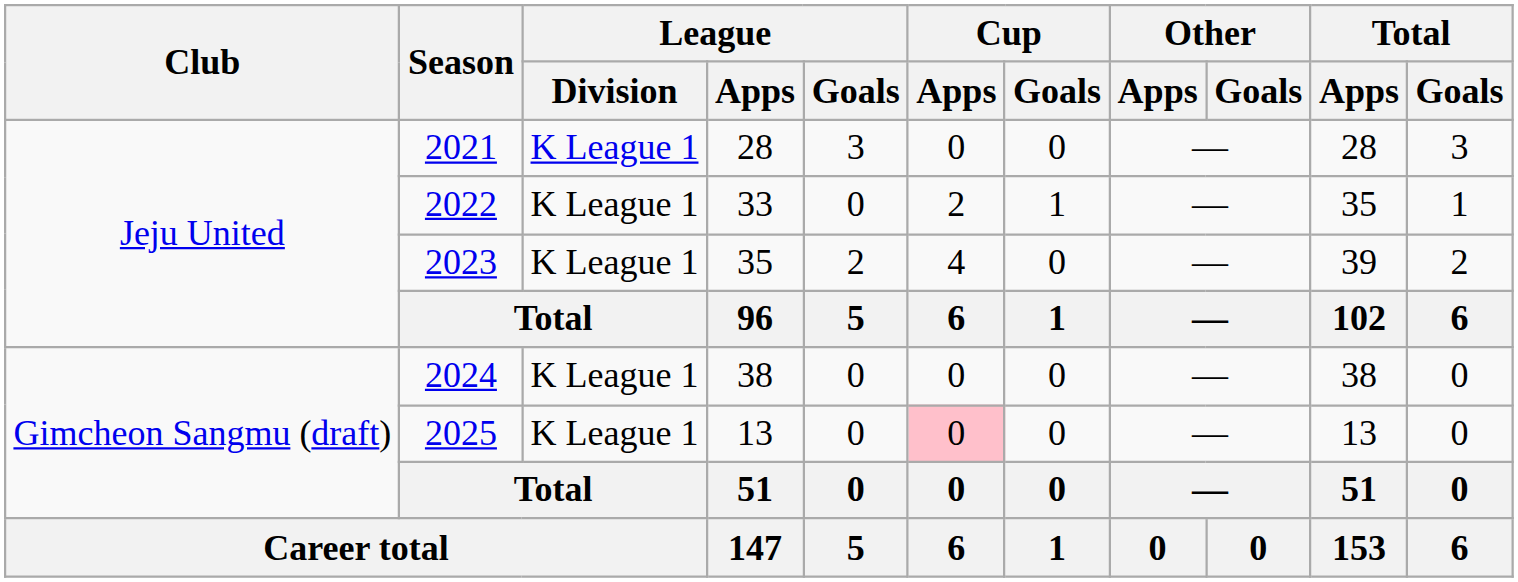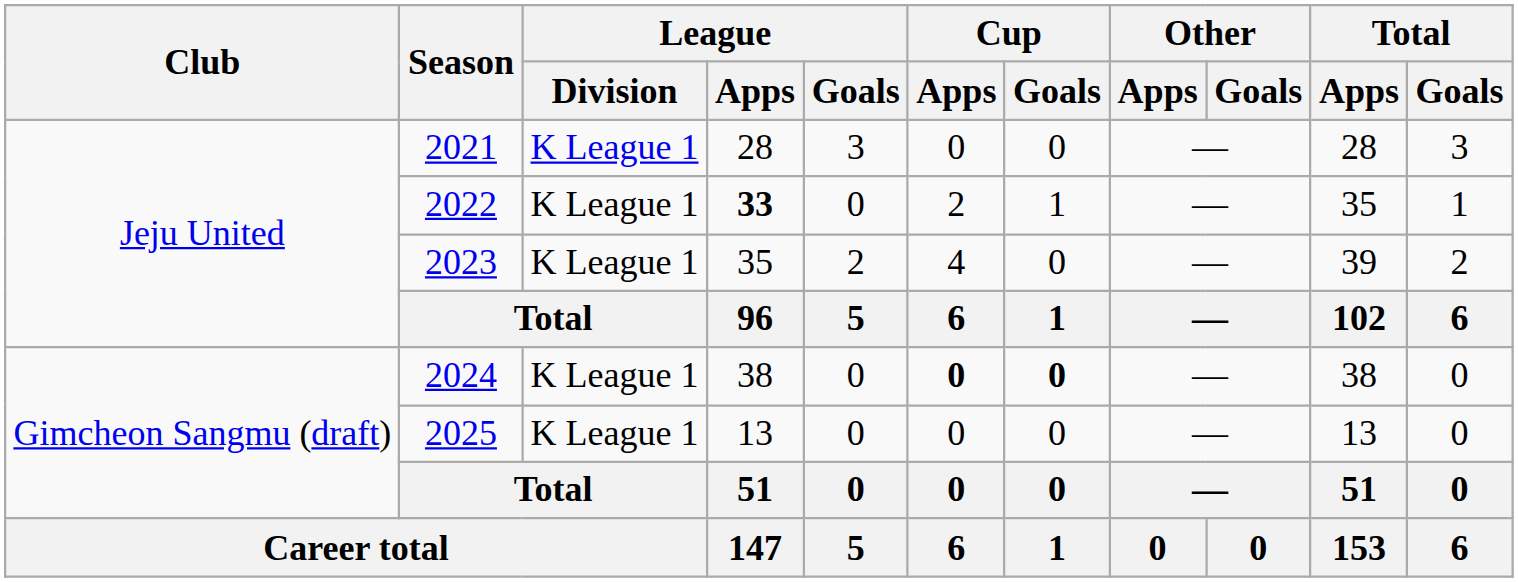2022 | League / Apps: normal -> bold
2024 | Cup / Apps: normal -> bold
2024 | Cup / Goals: normal -> bold
2025 | Cup / Apps: pink background -> no background
